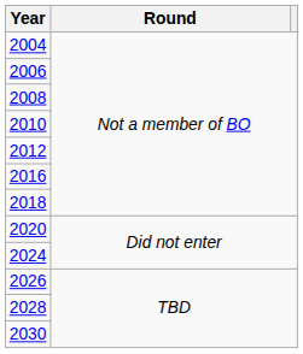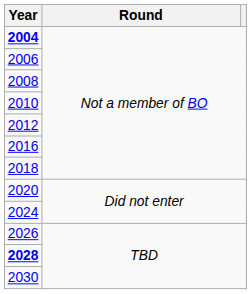2004 | Year: normal -> bold
2028 | Year: normal -> bold
